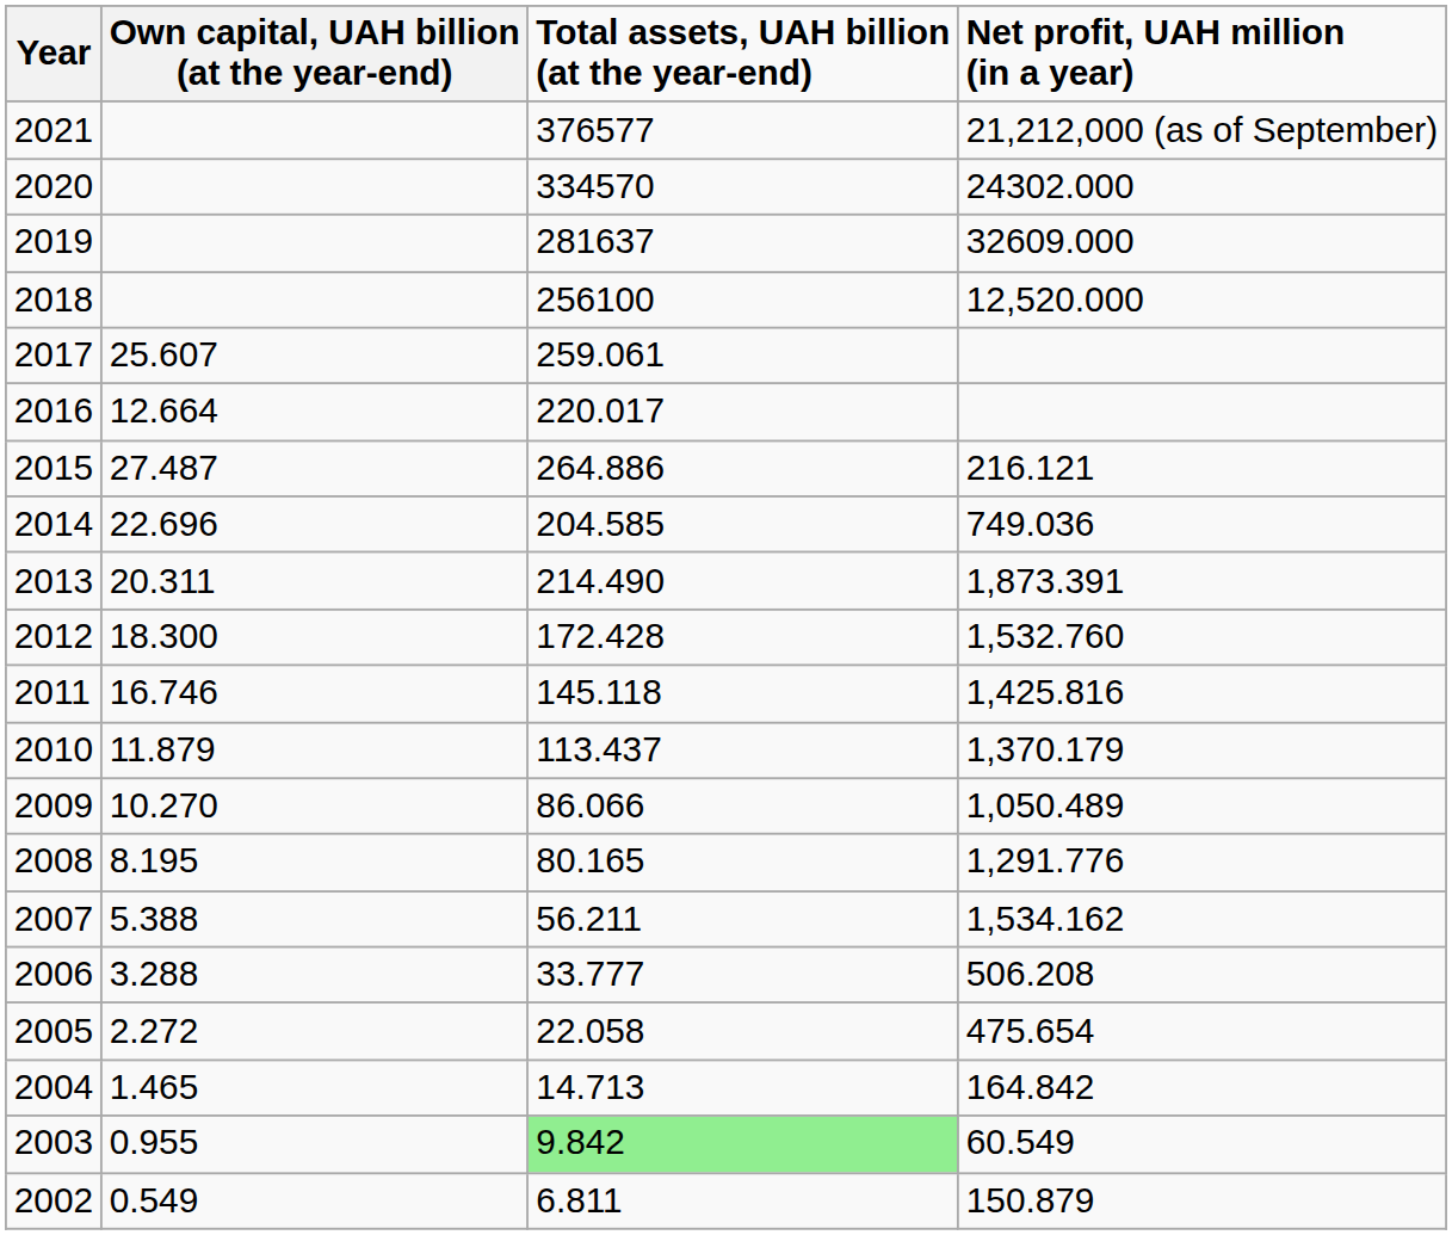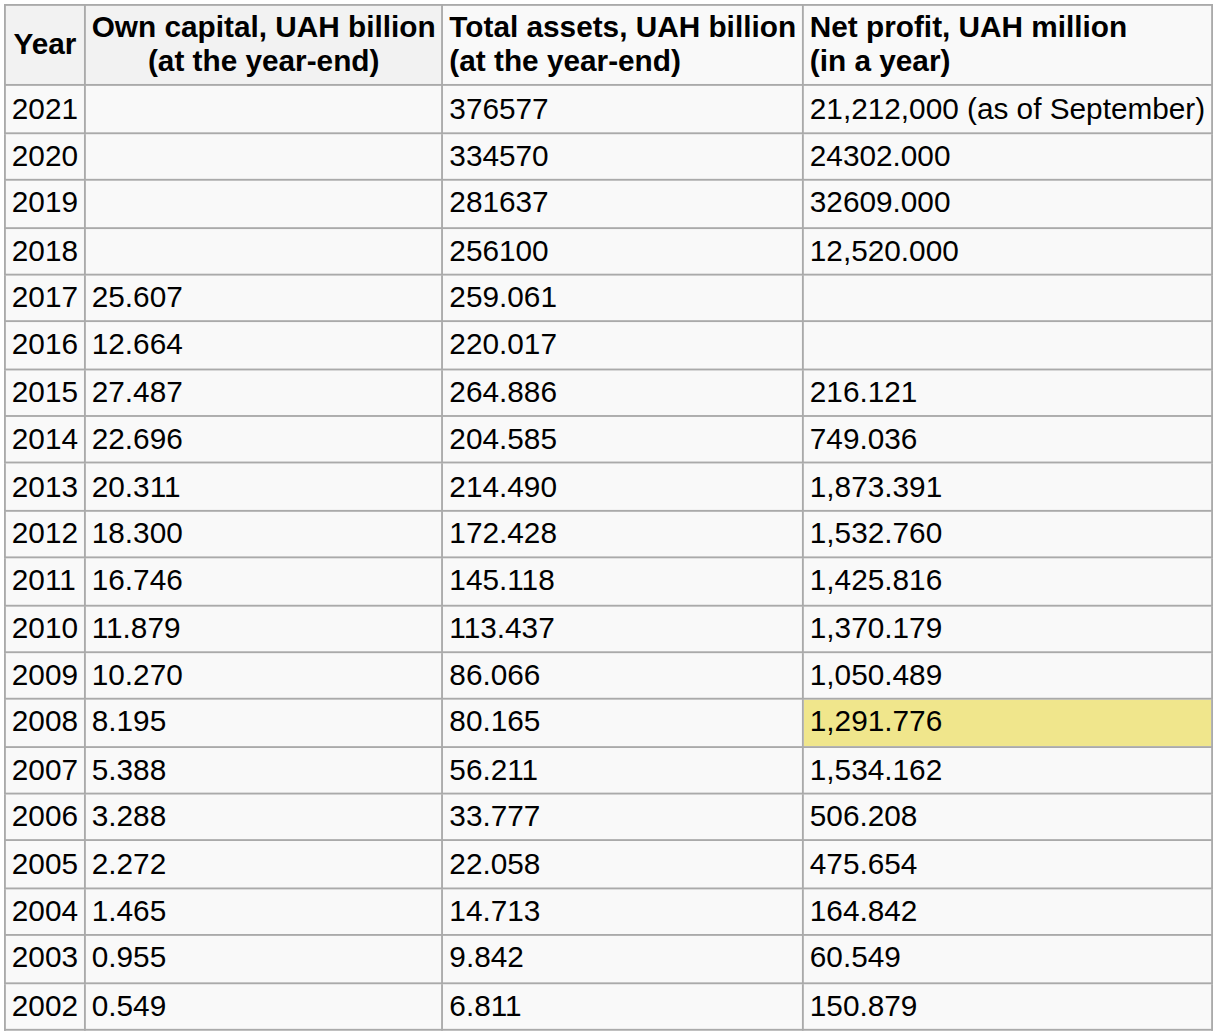2008 | column 4: no background -> khaki background
2003 | column 3: lightgreen background -> no background
